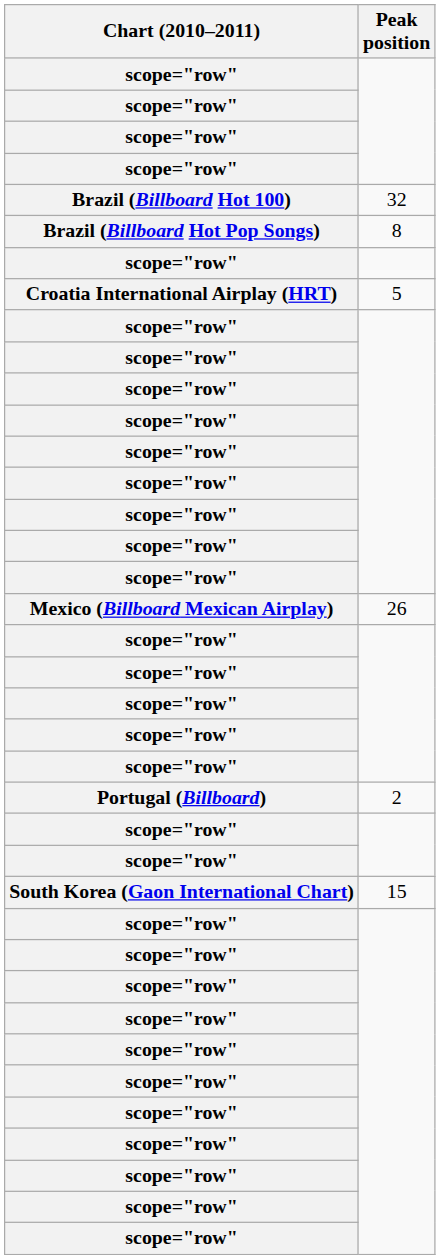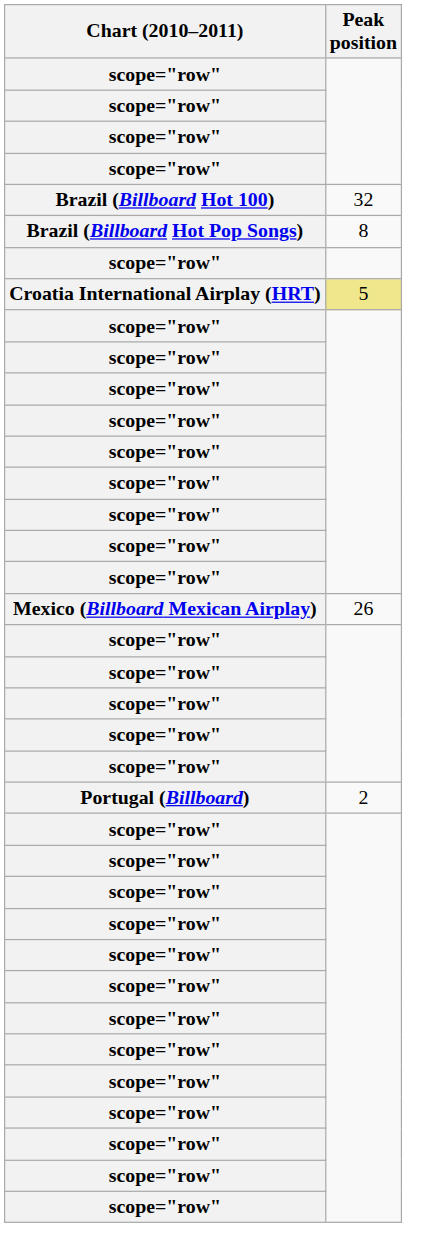Croatia International Airplay (HRT) | Peak position: no background -> khaki background
- row: South Korea (Gaon International Chart) | 15
